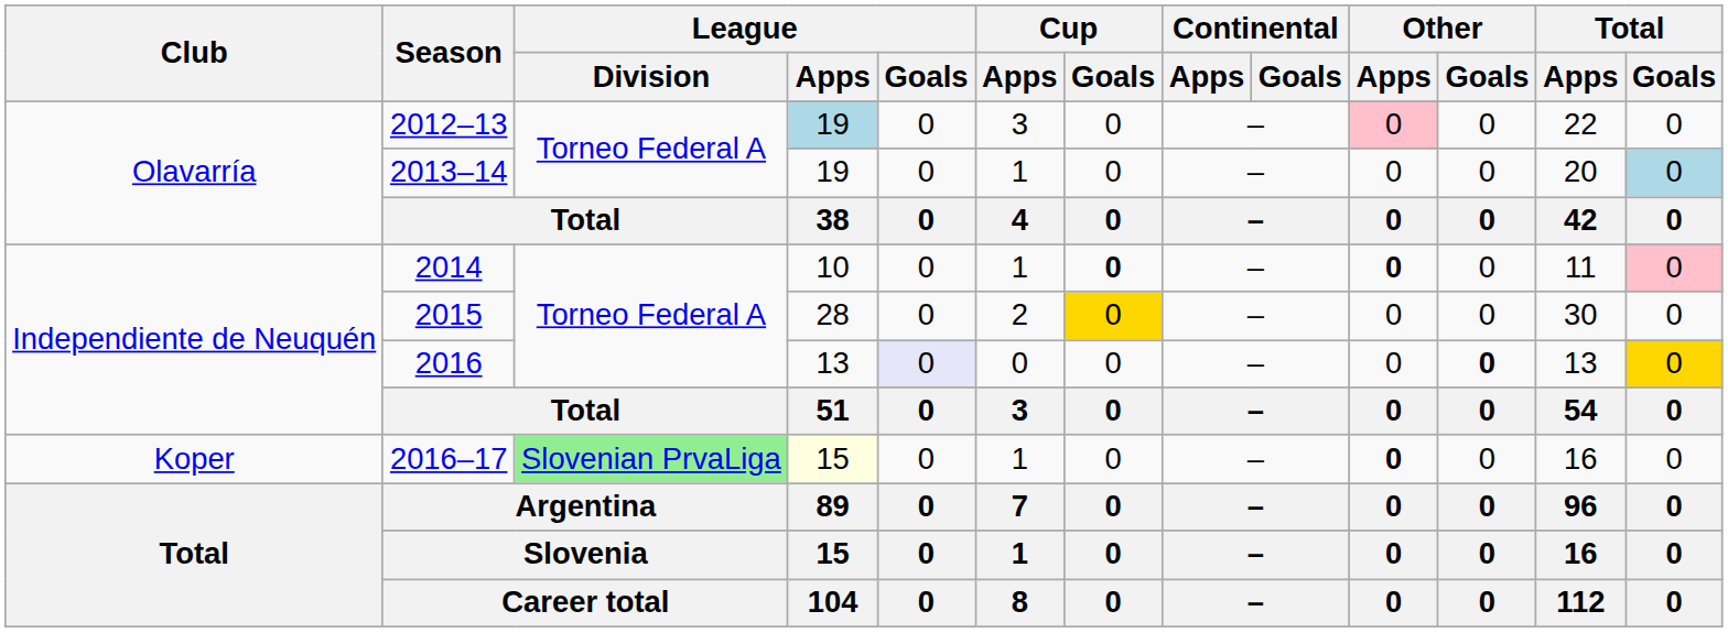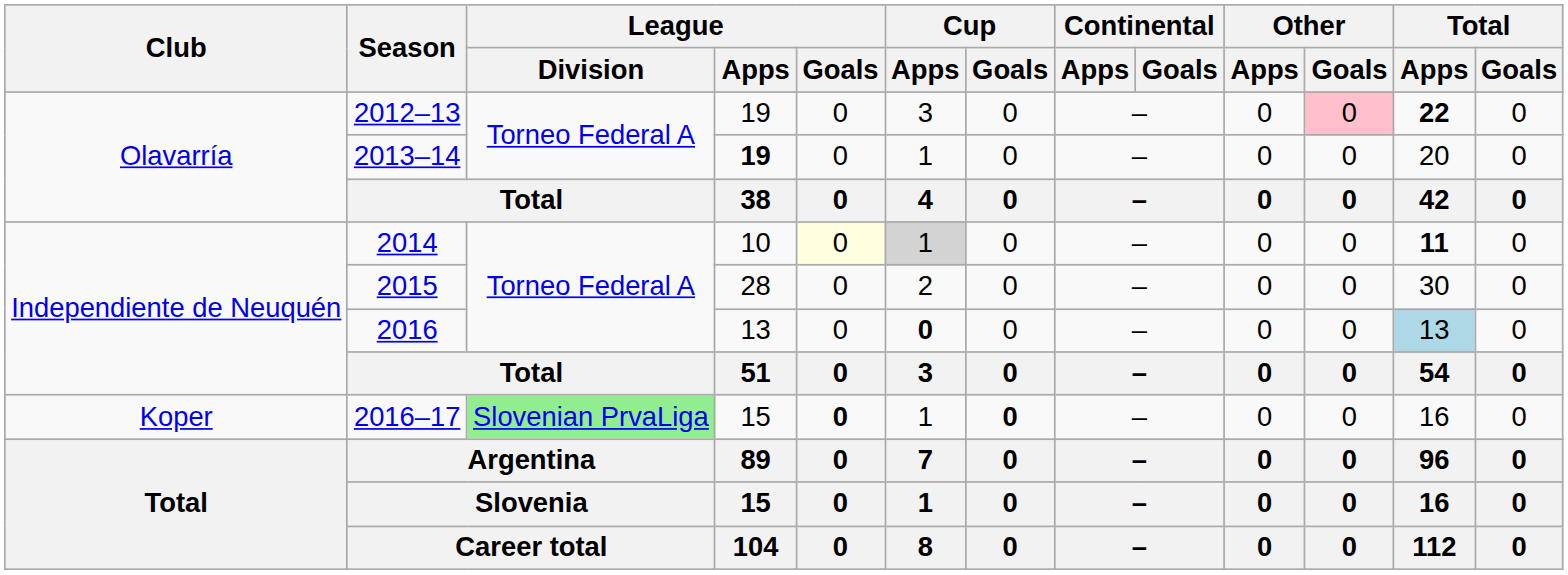2012–13 | League / Apps: lightblue background -> no background
2012–13 | Other / Apps: pink background -> no background
2012–13 | Other / Goals: no background -> pink background
2012–13 | Total / Apps: normal -> bold
2013–14 | League / Apps: normal -> bold
2013–14 | Total / Goals: lightblue background -> no background
2014 | League / Goals: no background -> lightyellow background
2014 | Cup / Apps: no background -> lightgrey background
2014 | Cup / Goals: bold -> normal
2014 | Other / Apps: bold -> normal
2014 | Total / Apps: normal -> bold
2014 | Total / Goals: pink background -> no background
2015 | Cup / Goals: gold background -> no background
2016 | League / Goals: lavender background -> no background
2016 | Cup / Apps: normal -> bold
2016 | Other / Goals: bold -> normal
2016 | Total / Apps: no background -> lightblue background
2016 | Total / Goals: gold background -> no background
2016–17 | League / Apps: lightyellow background -> no background
2016–17 | League / Goals: normal -> bold
2016–17 | Cup / Goals: normal -> bold
2016–17 | Other / Apps: bold -> normal
